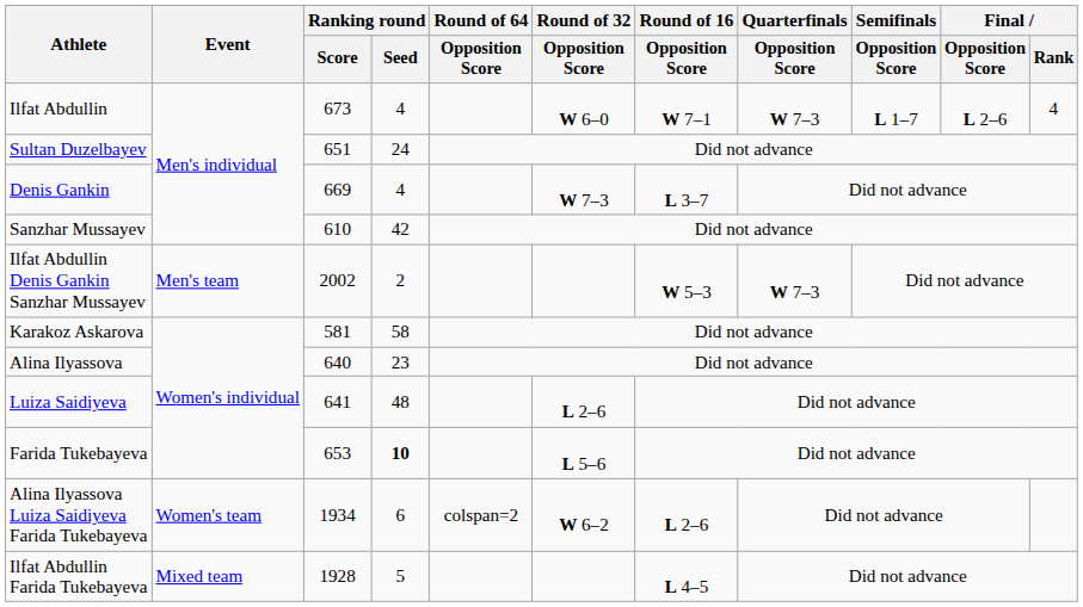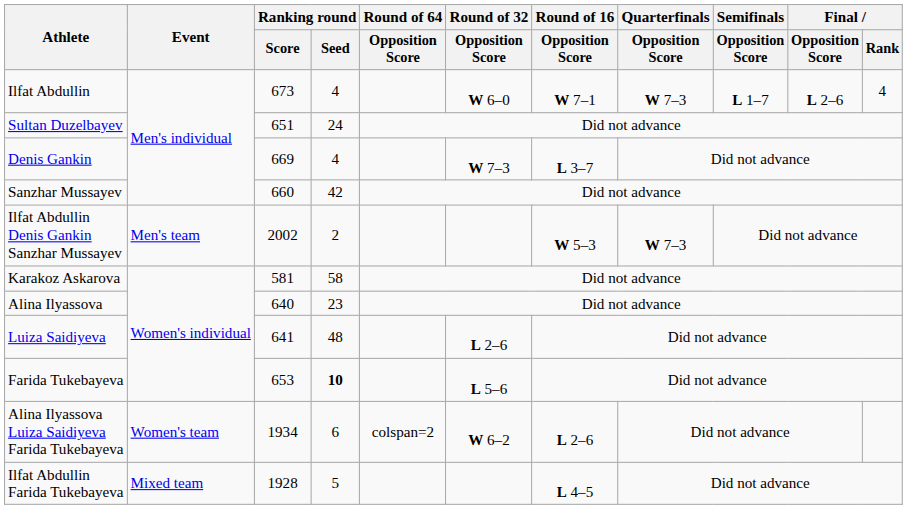Sanzhar Mussayev | Ranking round / Score: 610 -> 660
